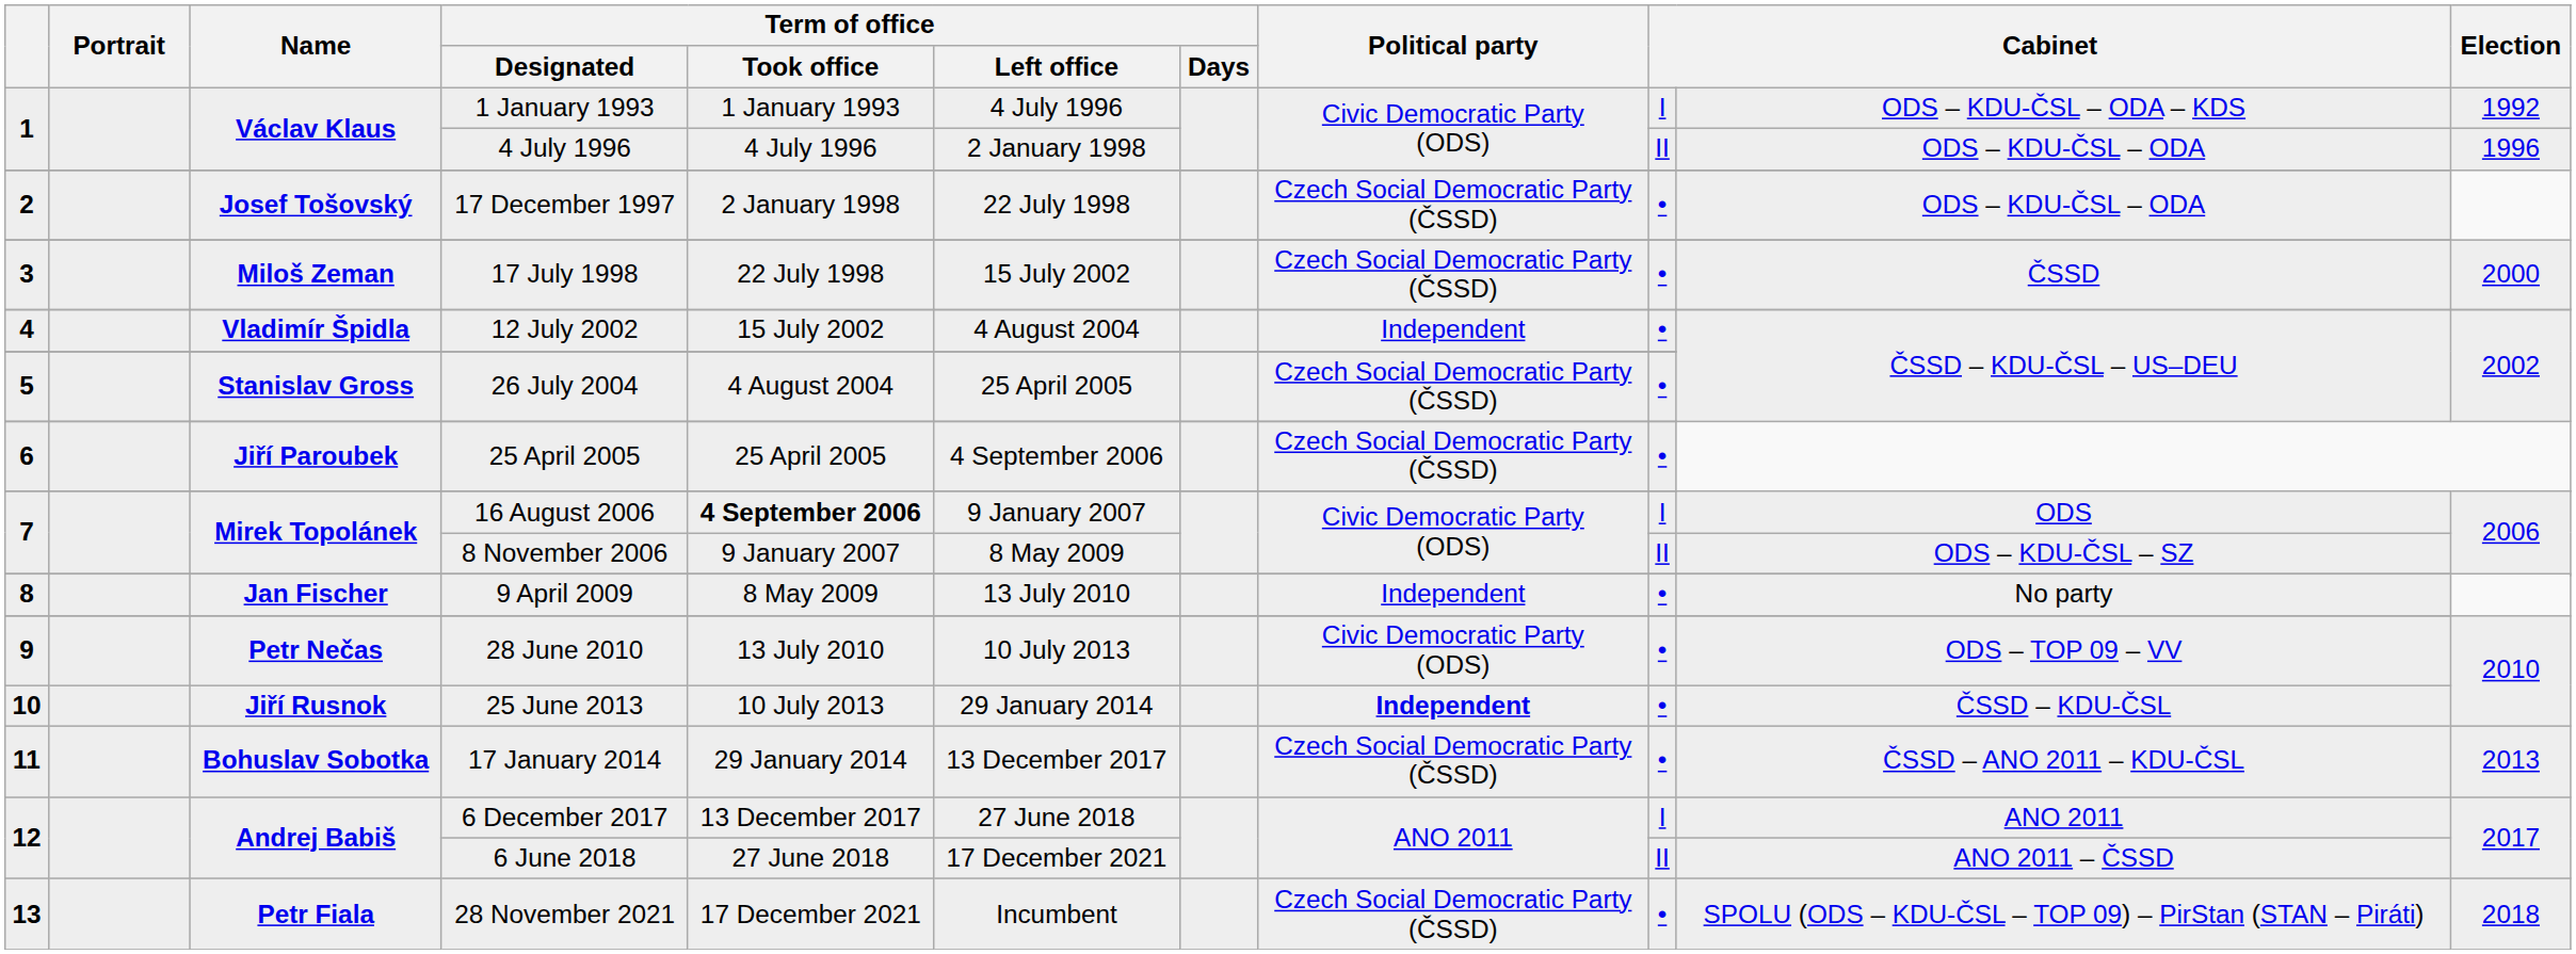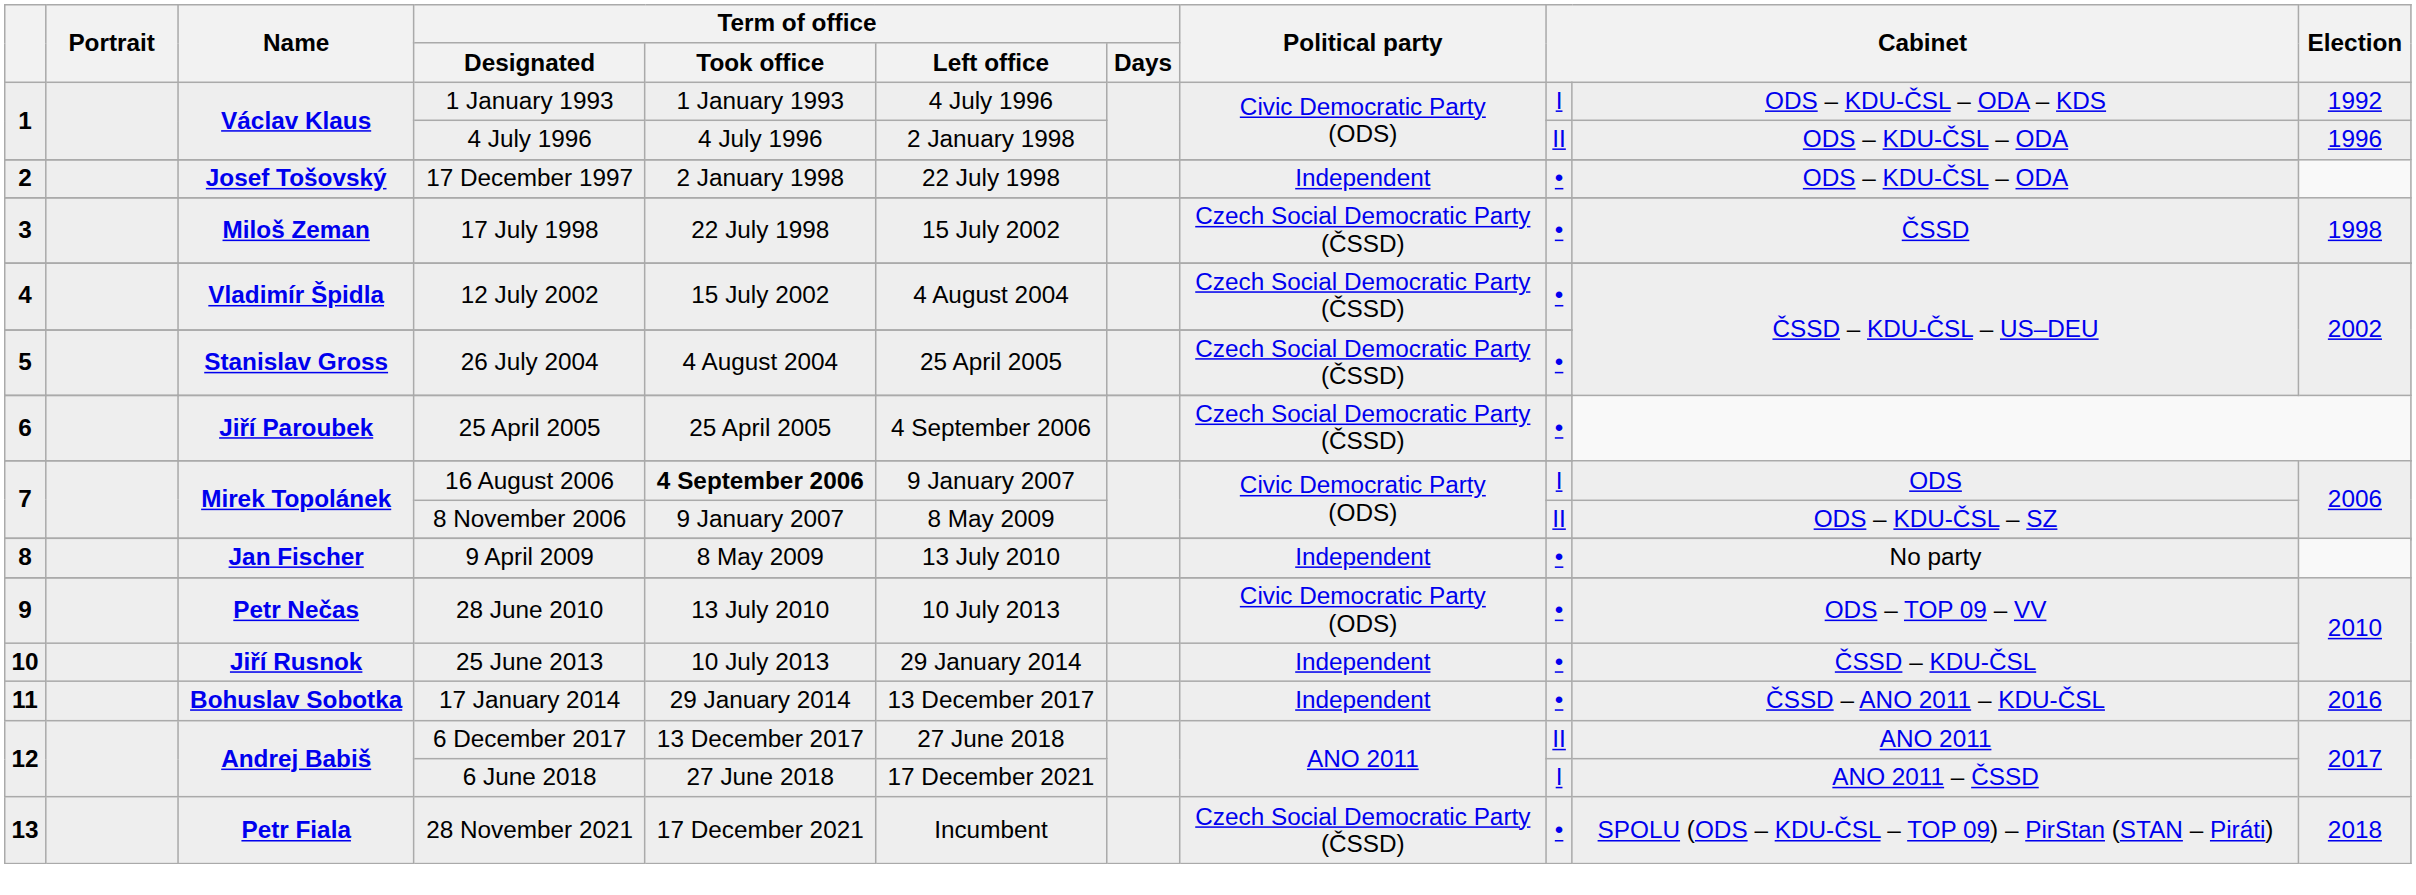17 December 1997 | Political party: Czech Social Democratic Party (ČSSD) -> Independent
17 July 1998 | Election: 2000 -> 1998
12 July 2002 | Political party: Independent -> Czech Social Democratic Party (ČSSD)
25 June 2013 | Political party: bold -> normal
17 January 2014 | Political party: Czech Social Democratic Party (ČSSD) -> Independent
17 January 2014 | Election: 2013 -> 2016
6 December 2017 | column 9: I -> II
6 June 2018 | column 9: II -> I
